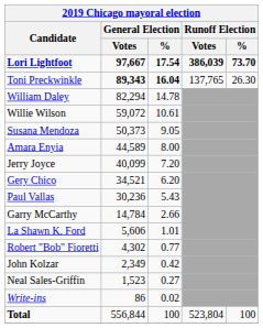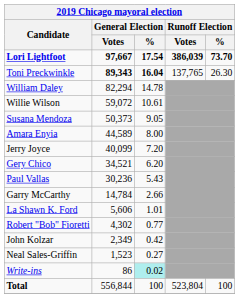Write-ins | General Election / %: no background -> paleturquoise background
